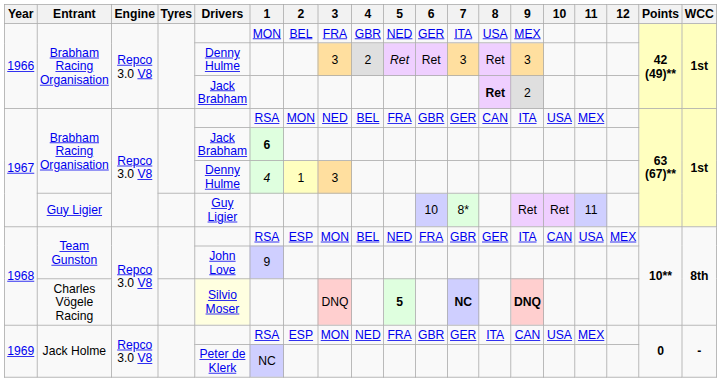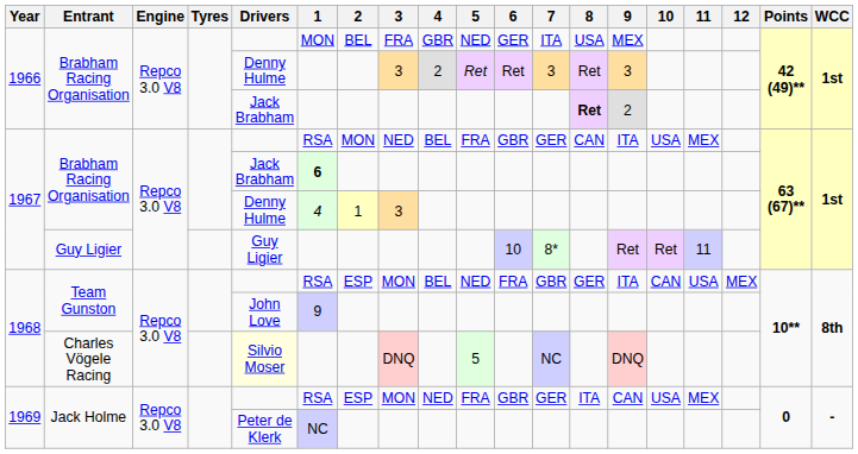Charles Vögele Racing | 5: bold -> normal
Charles Vögele Racing | 7: bold -> normal
Charles Vögele Racing | 9: bold -> normal
